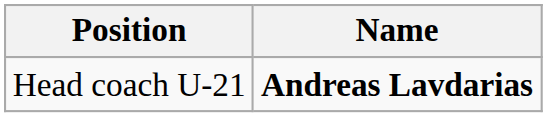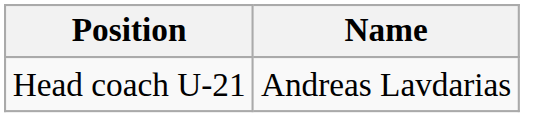Head coach U-21 | Name: bold -> normal
